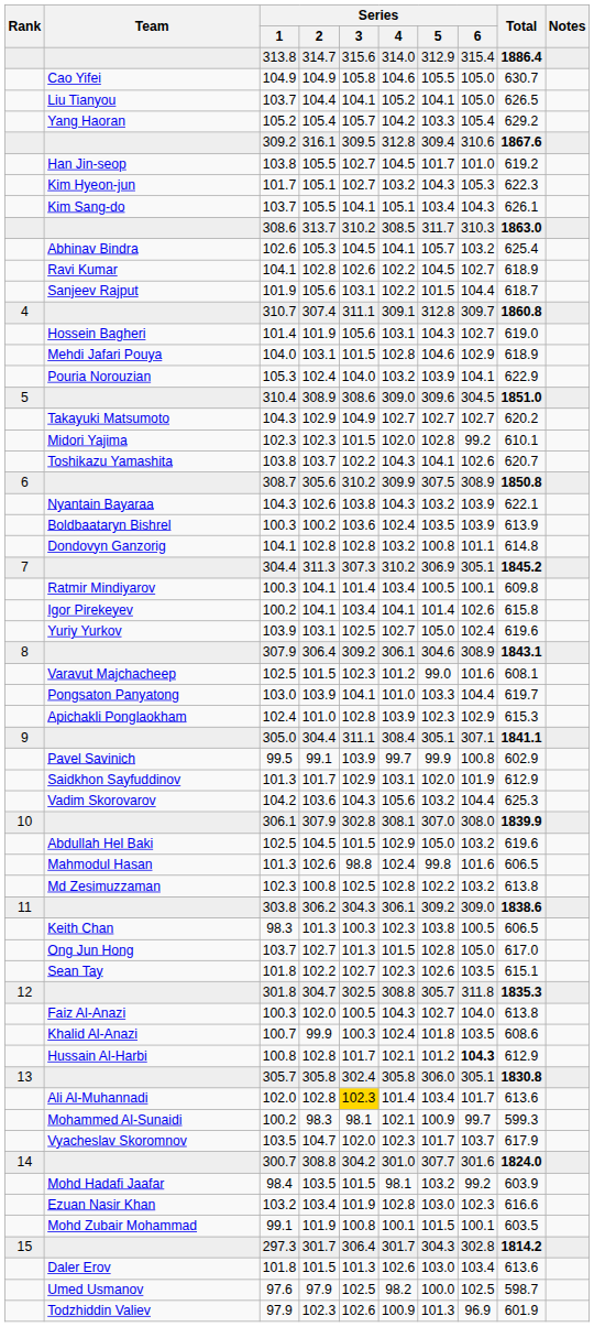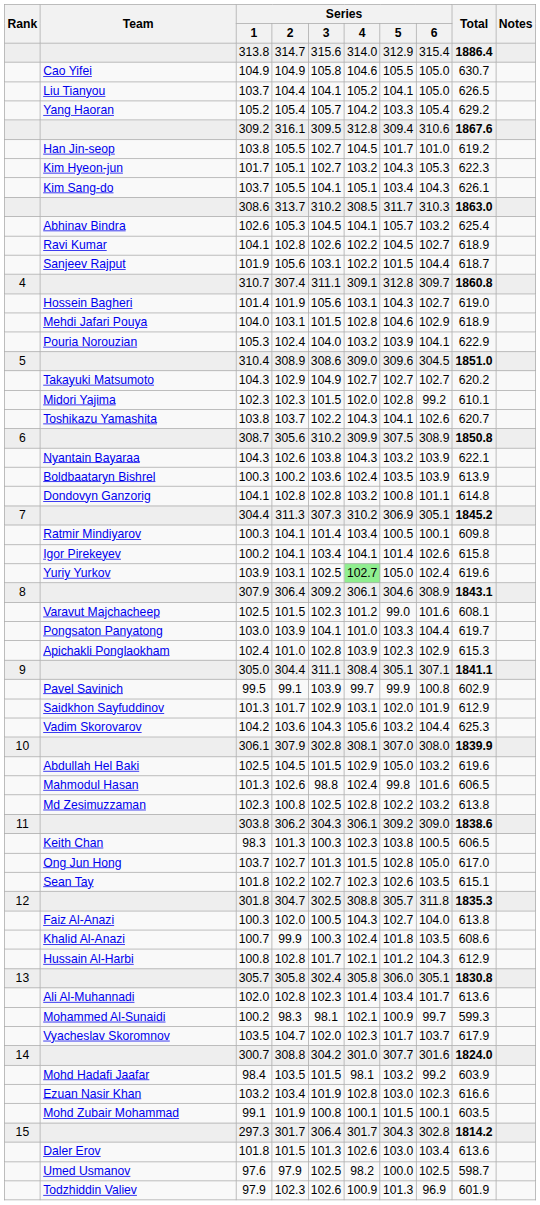Yuriy Yurkov / 103.1 | Series / 4: no background -> lightgreen background
Hussain Al-Harbi / 102.8 | Series / 6: bold -> normal
Ali Al-Muhannadi / 102.8 | Series / 3: gold background -> no background
